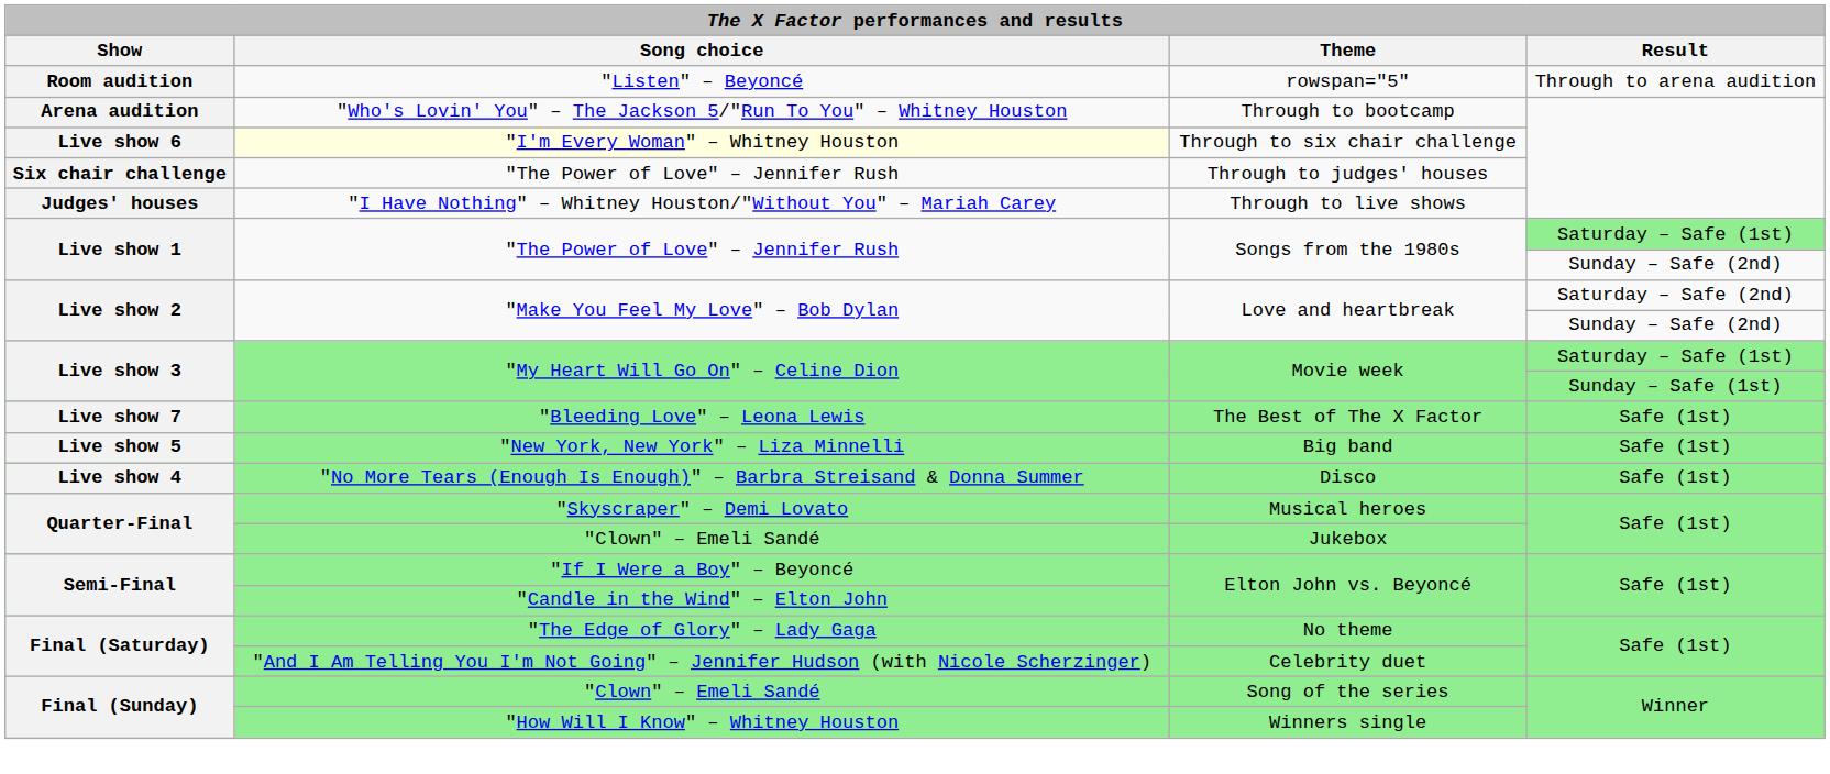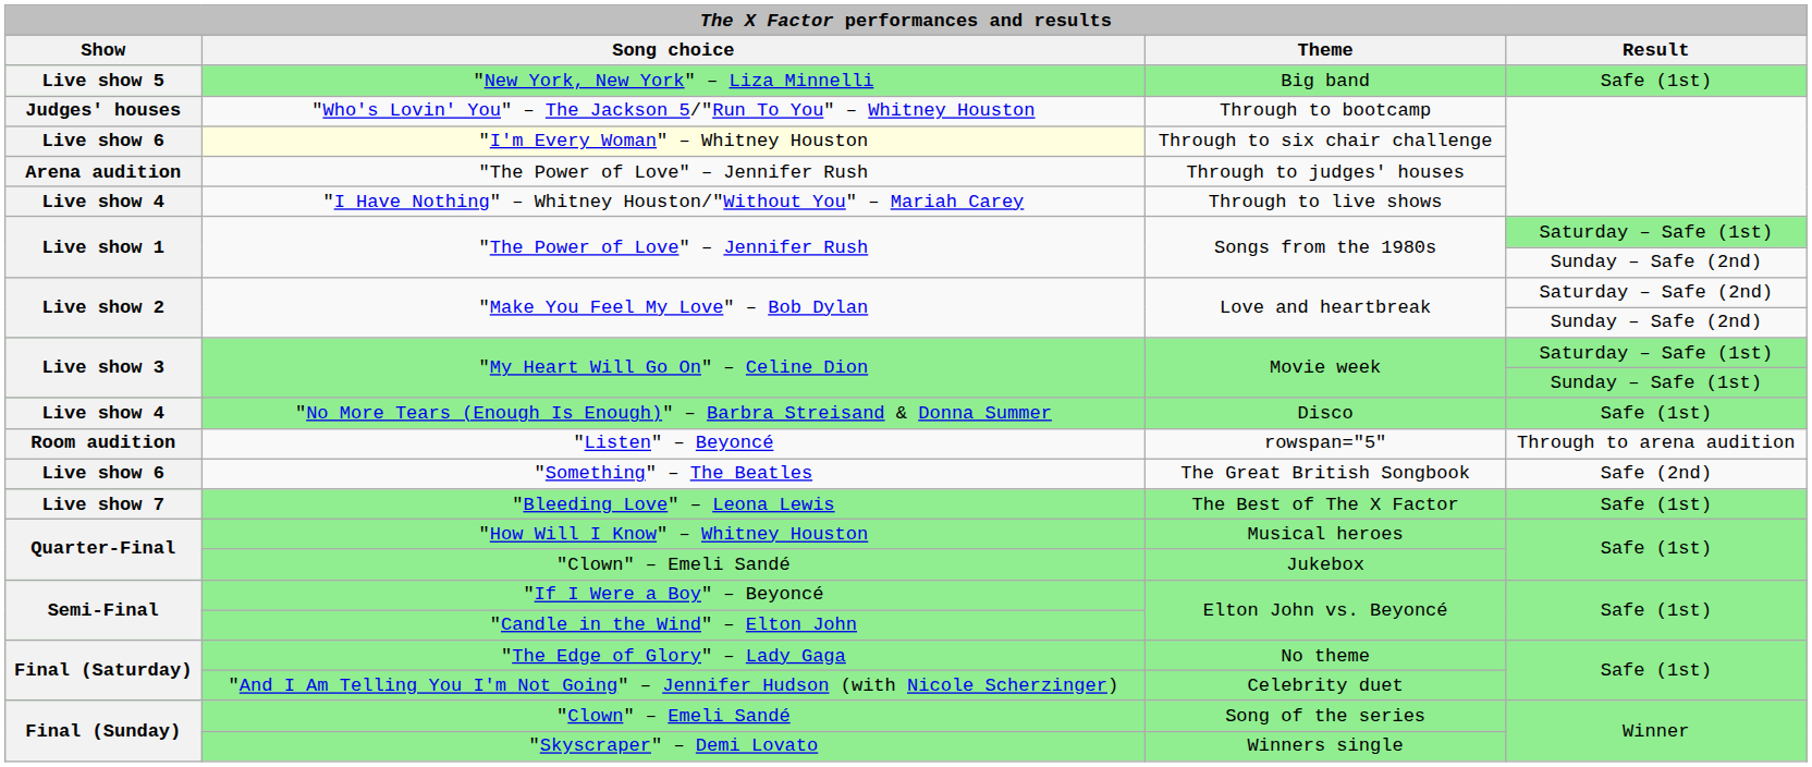rows swapped: rowspan="5" <-> Big band
Through to bootcamp | Show: Arena audition -> Judges' houses
Through to judges' houses | Show: Six chair challenge -> Arena audition
Through to live shows | Show: Judges' houses -> Live show 4
rows swapped: Disco <-> The Best of The X Factor
+ row: Live show 6 | "Something" – The Beatles | The Great British Songbook | Safe (2nd)
Musical heroes | Song choice: "Skyscraper" – Demi Lovato -> "How Will I Know" – Whitney Houston
Winners single | Song choice: "How Will I Know" – Whitney Houston -> "Skyscraper" – Demi Lovato
